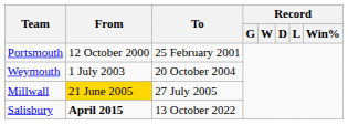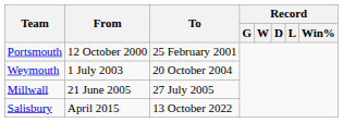Millwall | From: gold background -> no background
Salisbury | From: bold -> normal
